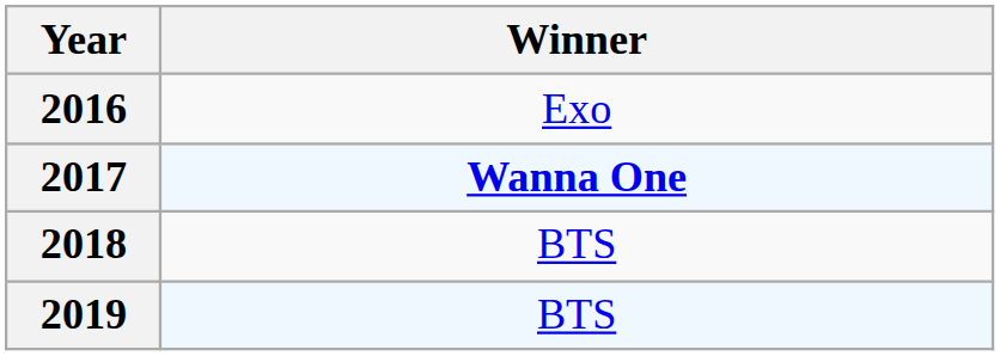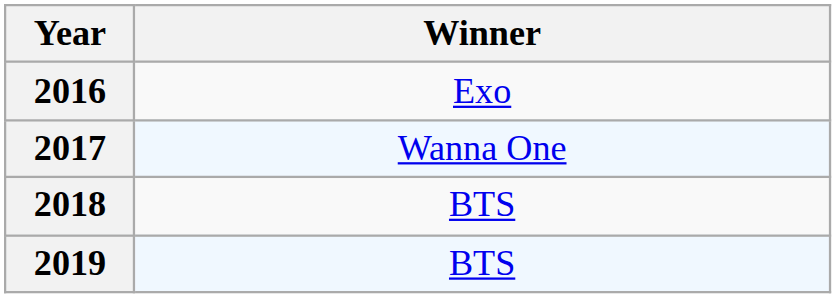2017 | Winner: bold -> normal
